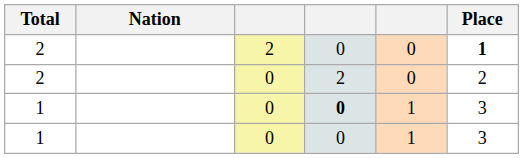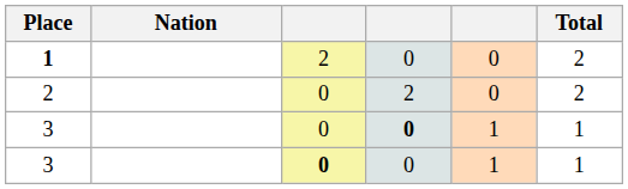columns swapped: Place <-> Total
row 5 | column 3: normal -> bold
